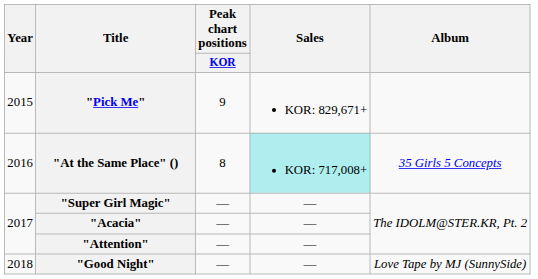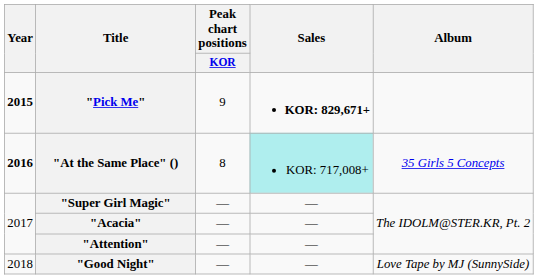"Pick Me" | Year: normal -> bold
"Pick Me" | Sales: normal -> bold
"At the Same Place" () | Year: normal -> bold
